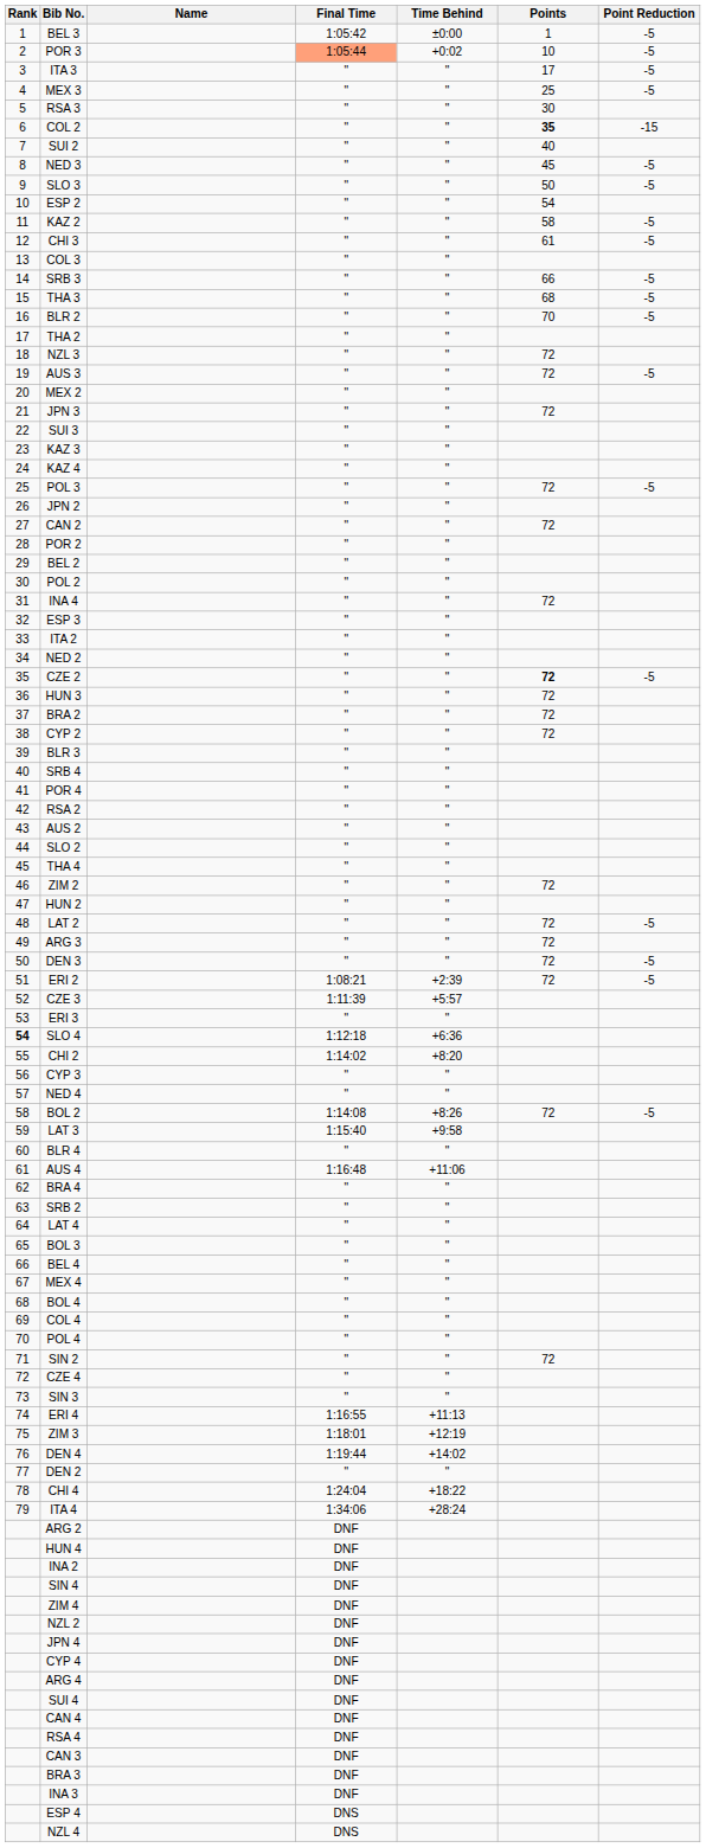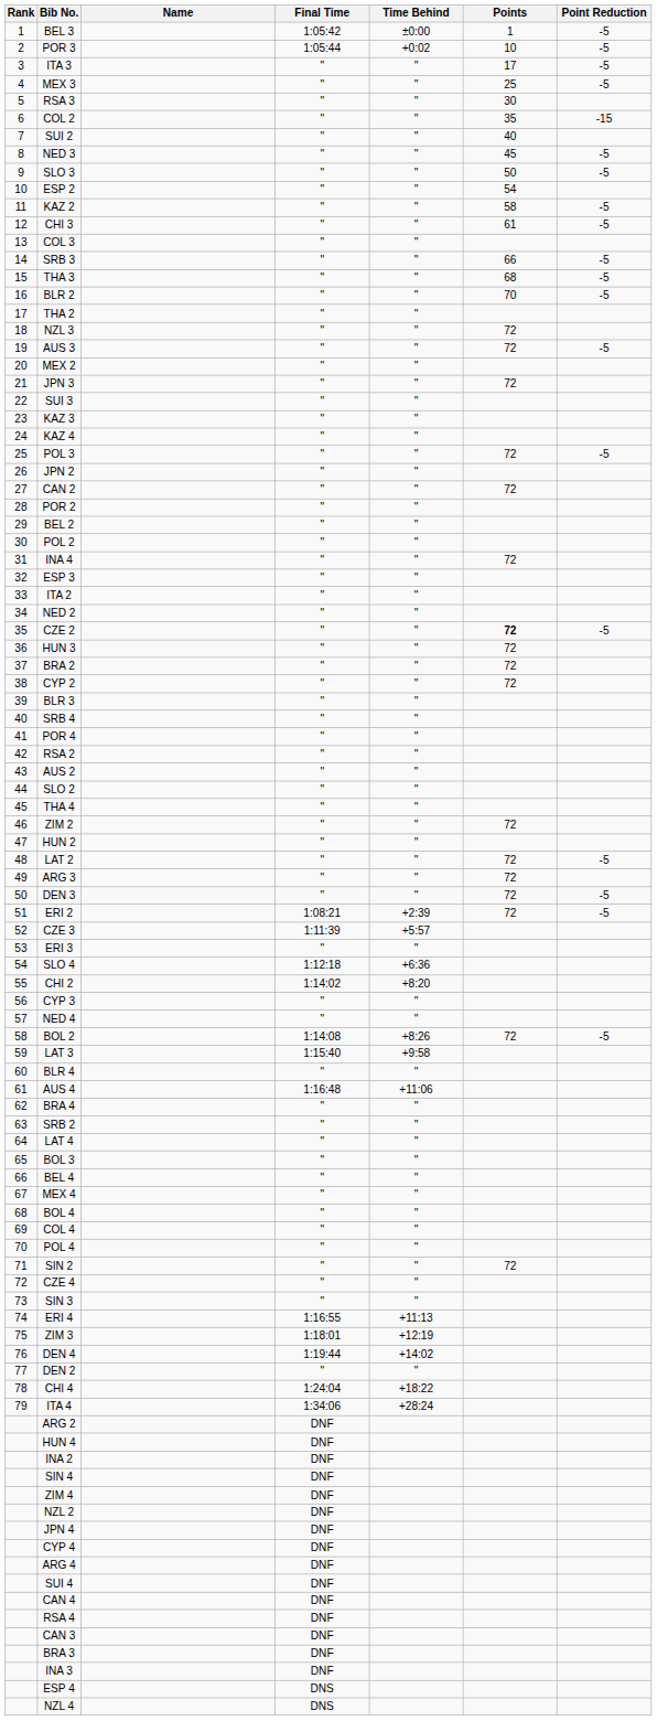POR 3 | Final Time: lightsalmon background -> no background
COL 2 | Points: bold -> normal
SLO 4 | Rank: bold -> normal
